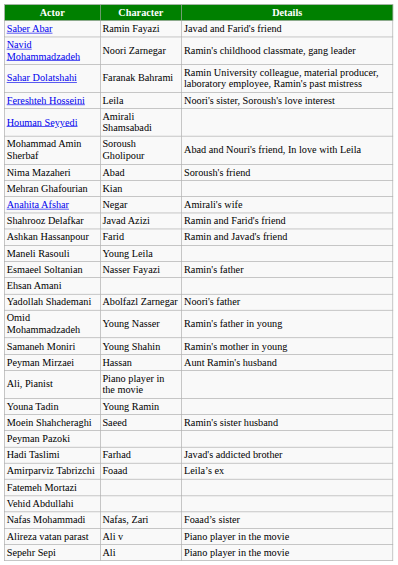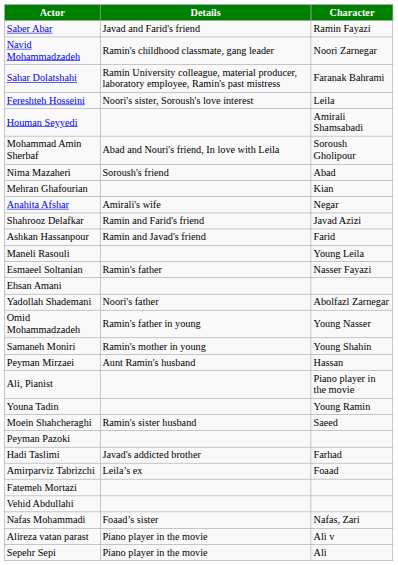columns swapped: Character <-> Details
